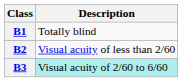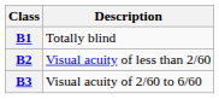B3 | Description: paleturquoise background -> no background
